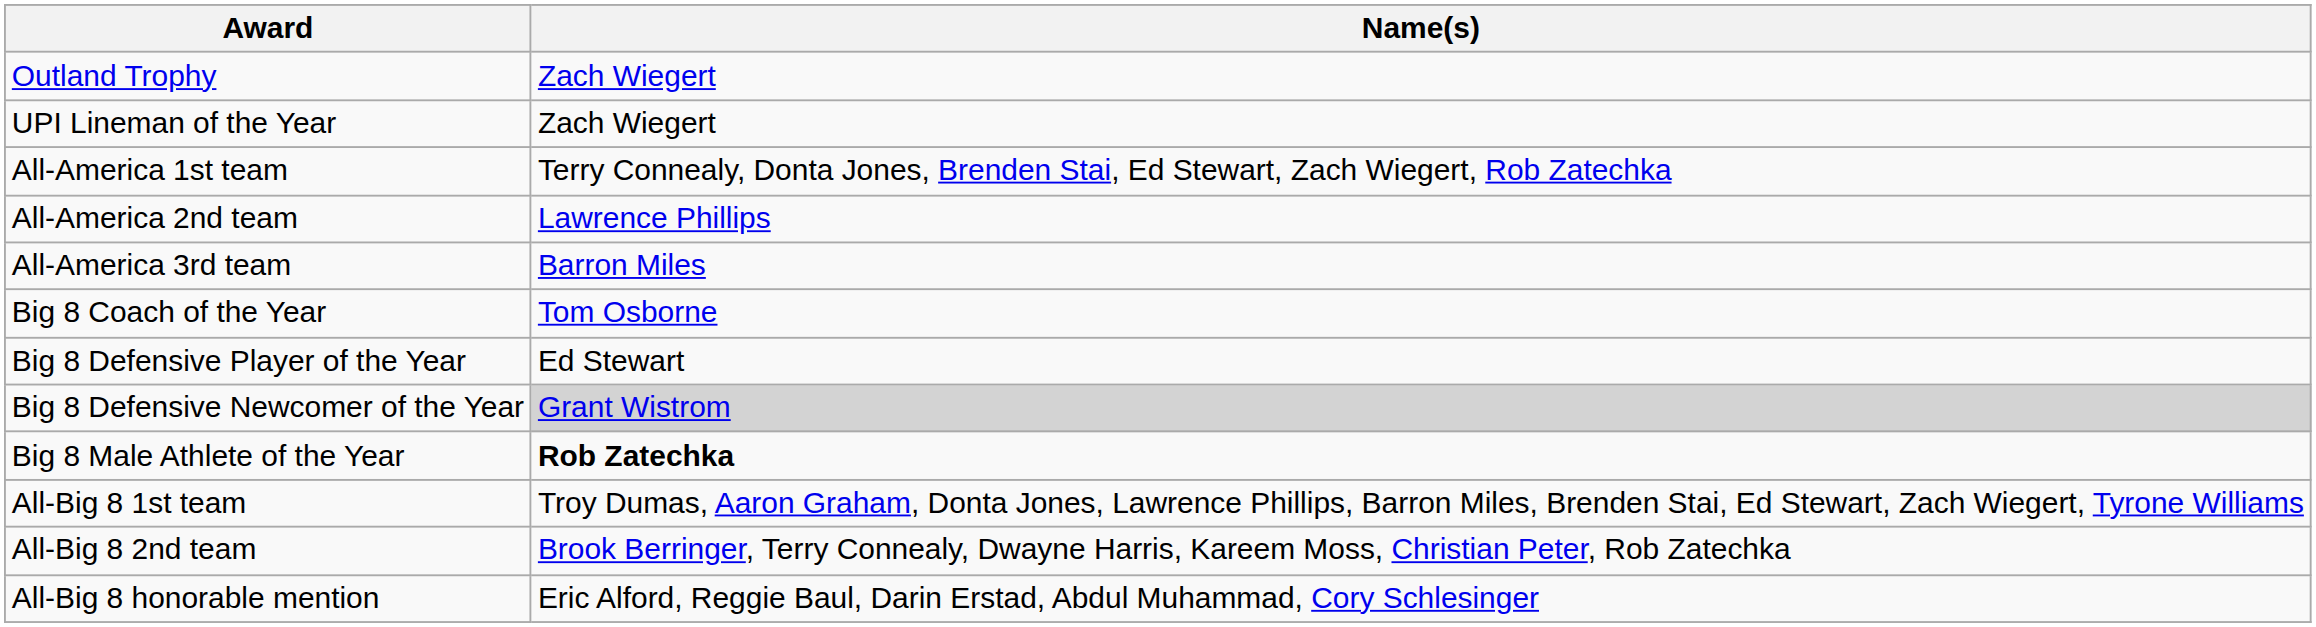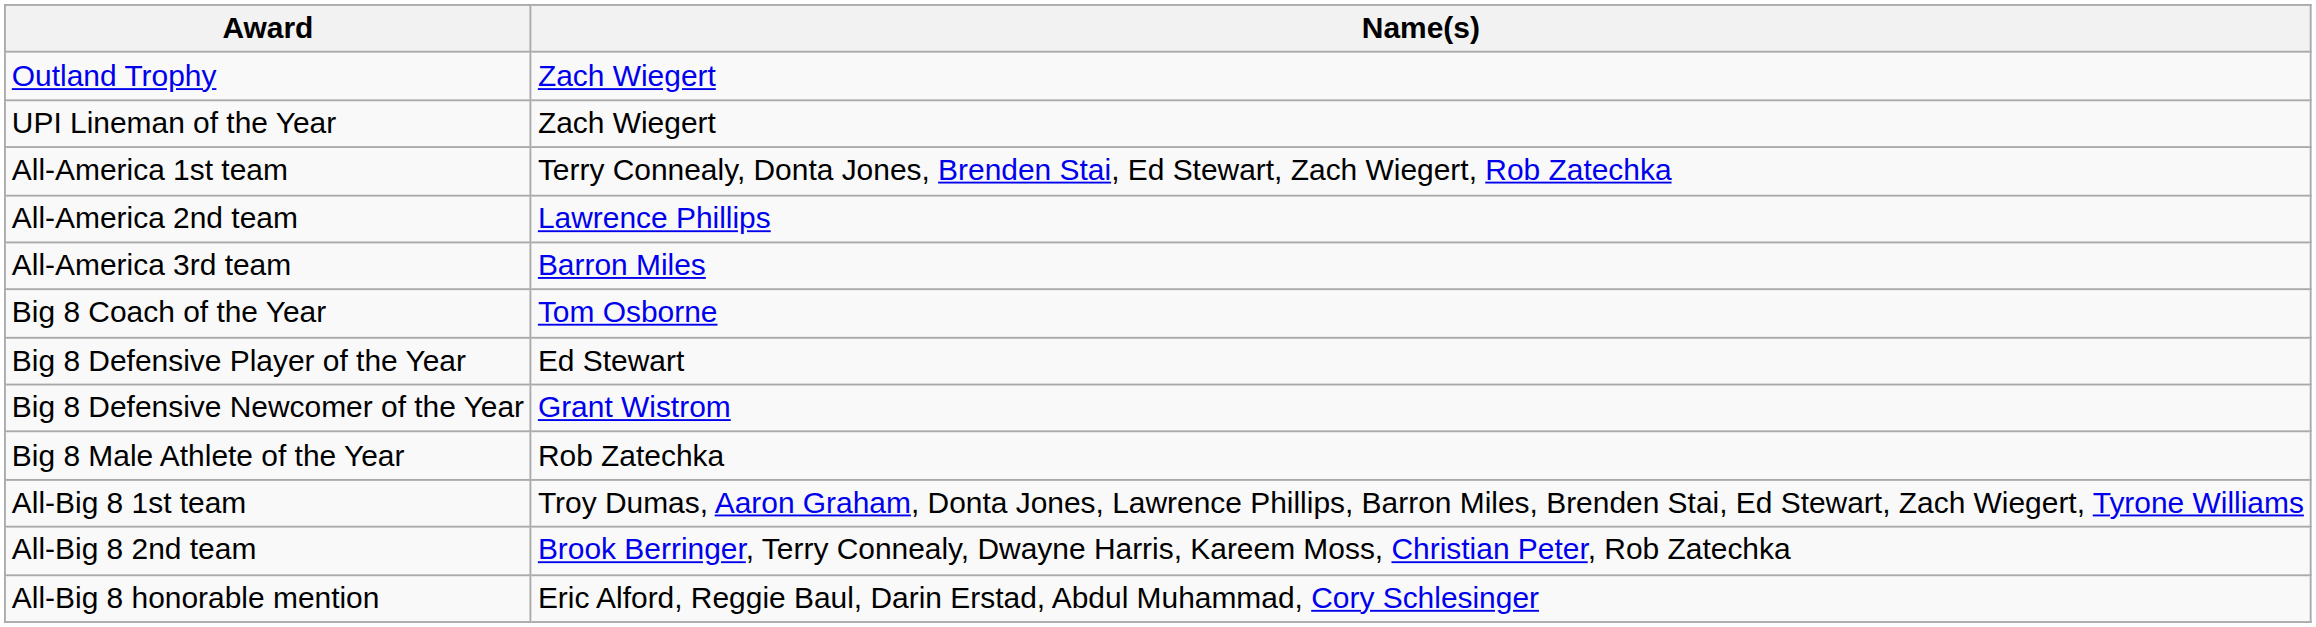Big 8 Defensive Newcomer of the Year | Name(s): lightgrey background -> no background
Big 8 Male Athlete of the Year | Name(s): bold -> normal
